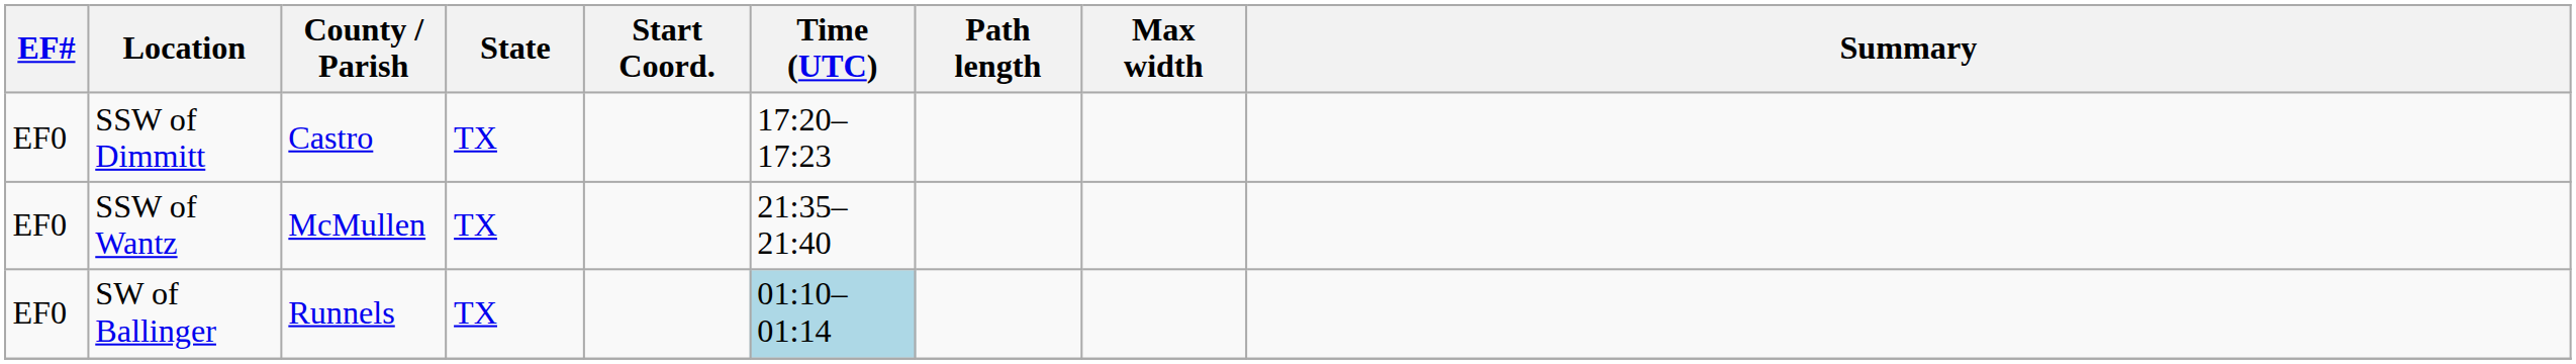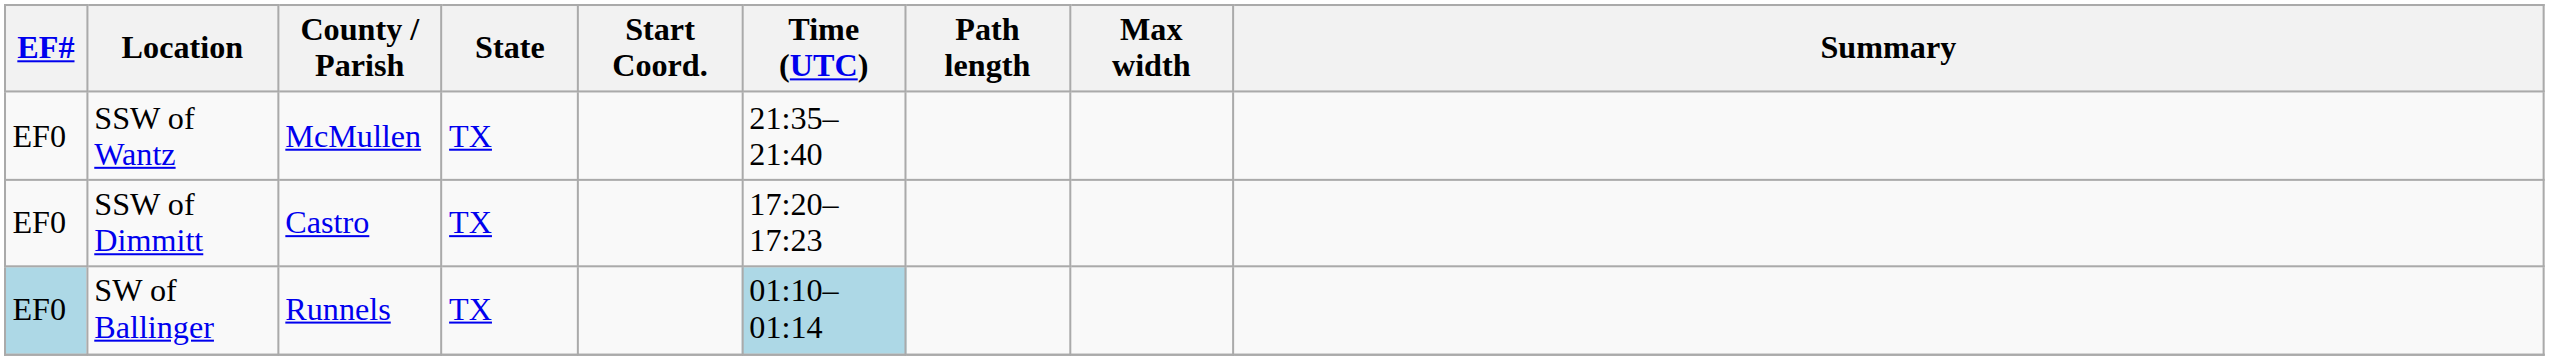rows swapped: SSW of Dimmitt <-> SSW of Wantz
SW of Ballinger | EF#: no background -> lightblue background
